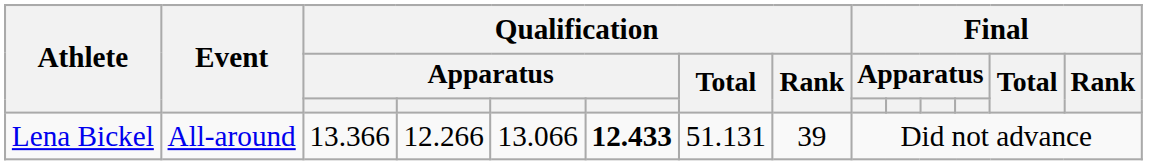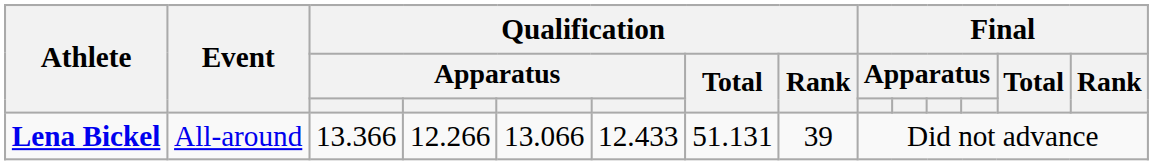row 4 | Athlete: normal -> bold
row 4 | column 6: bold -> normal
